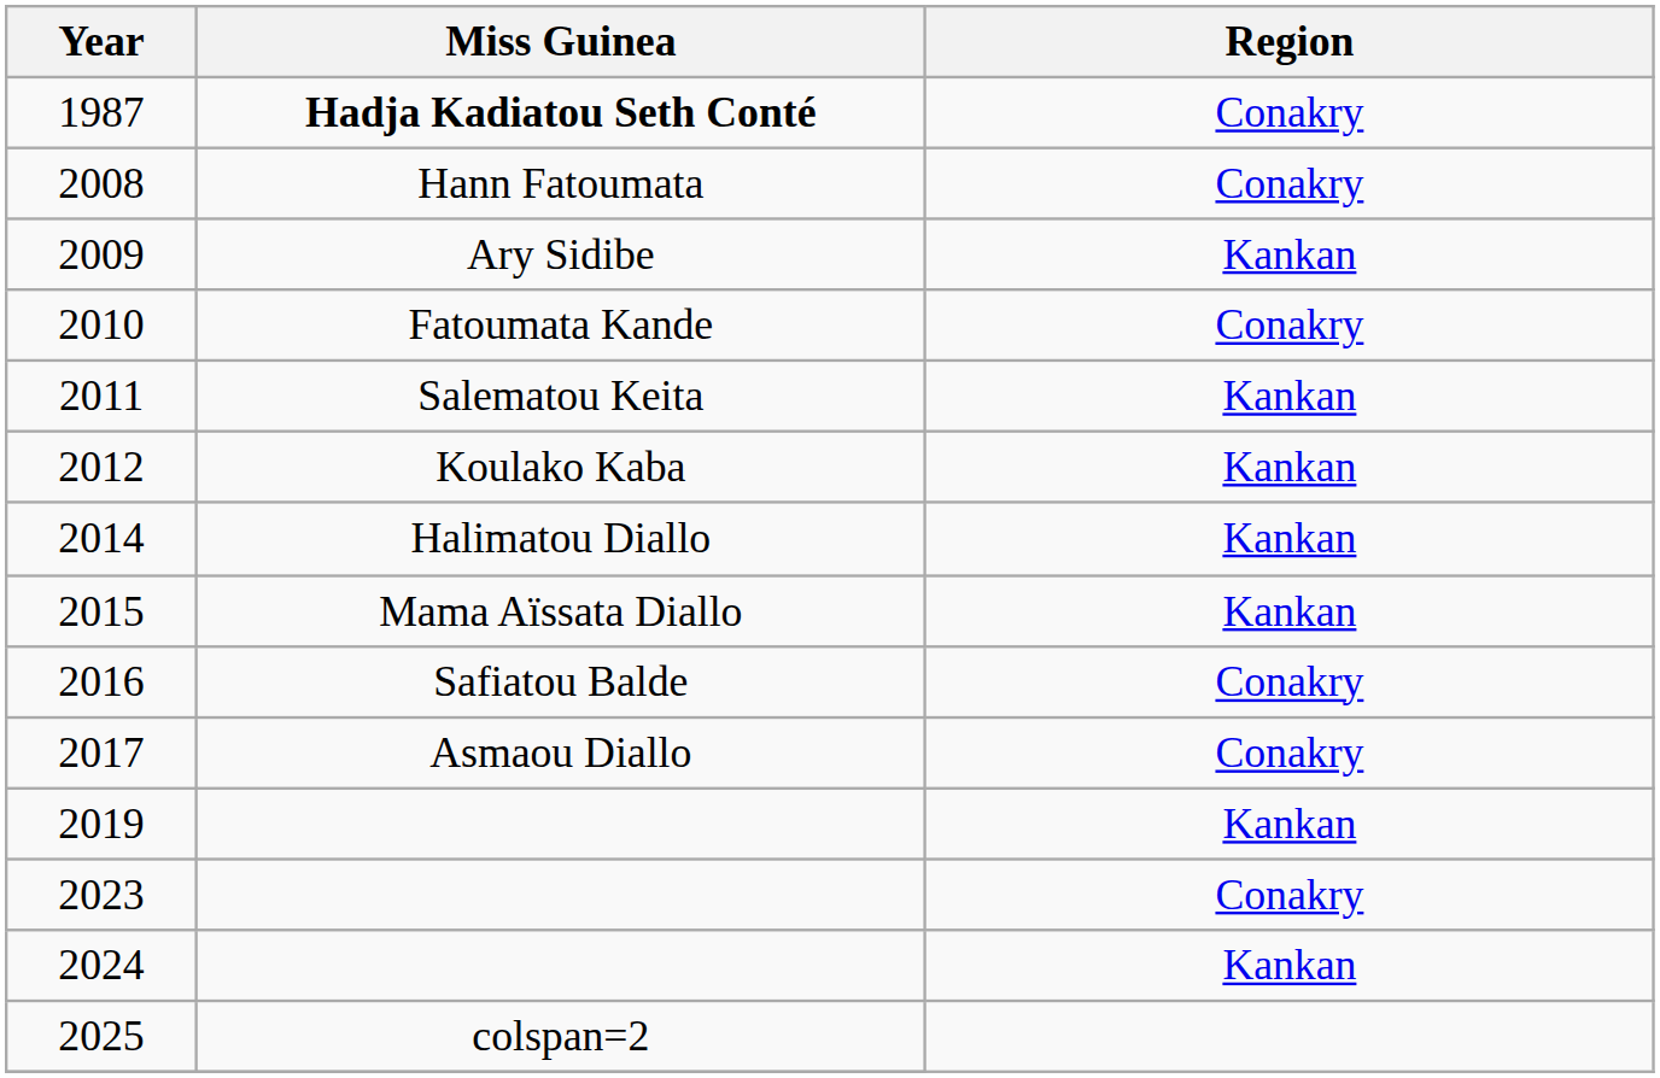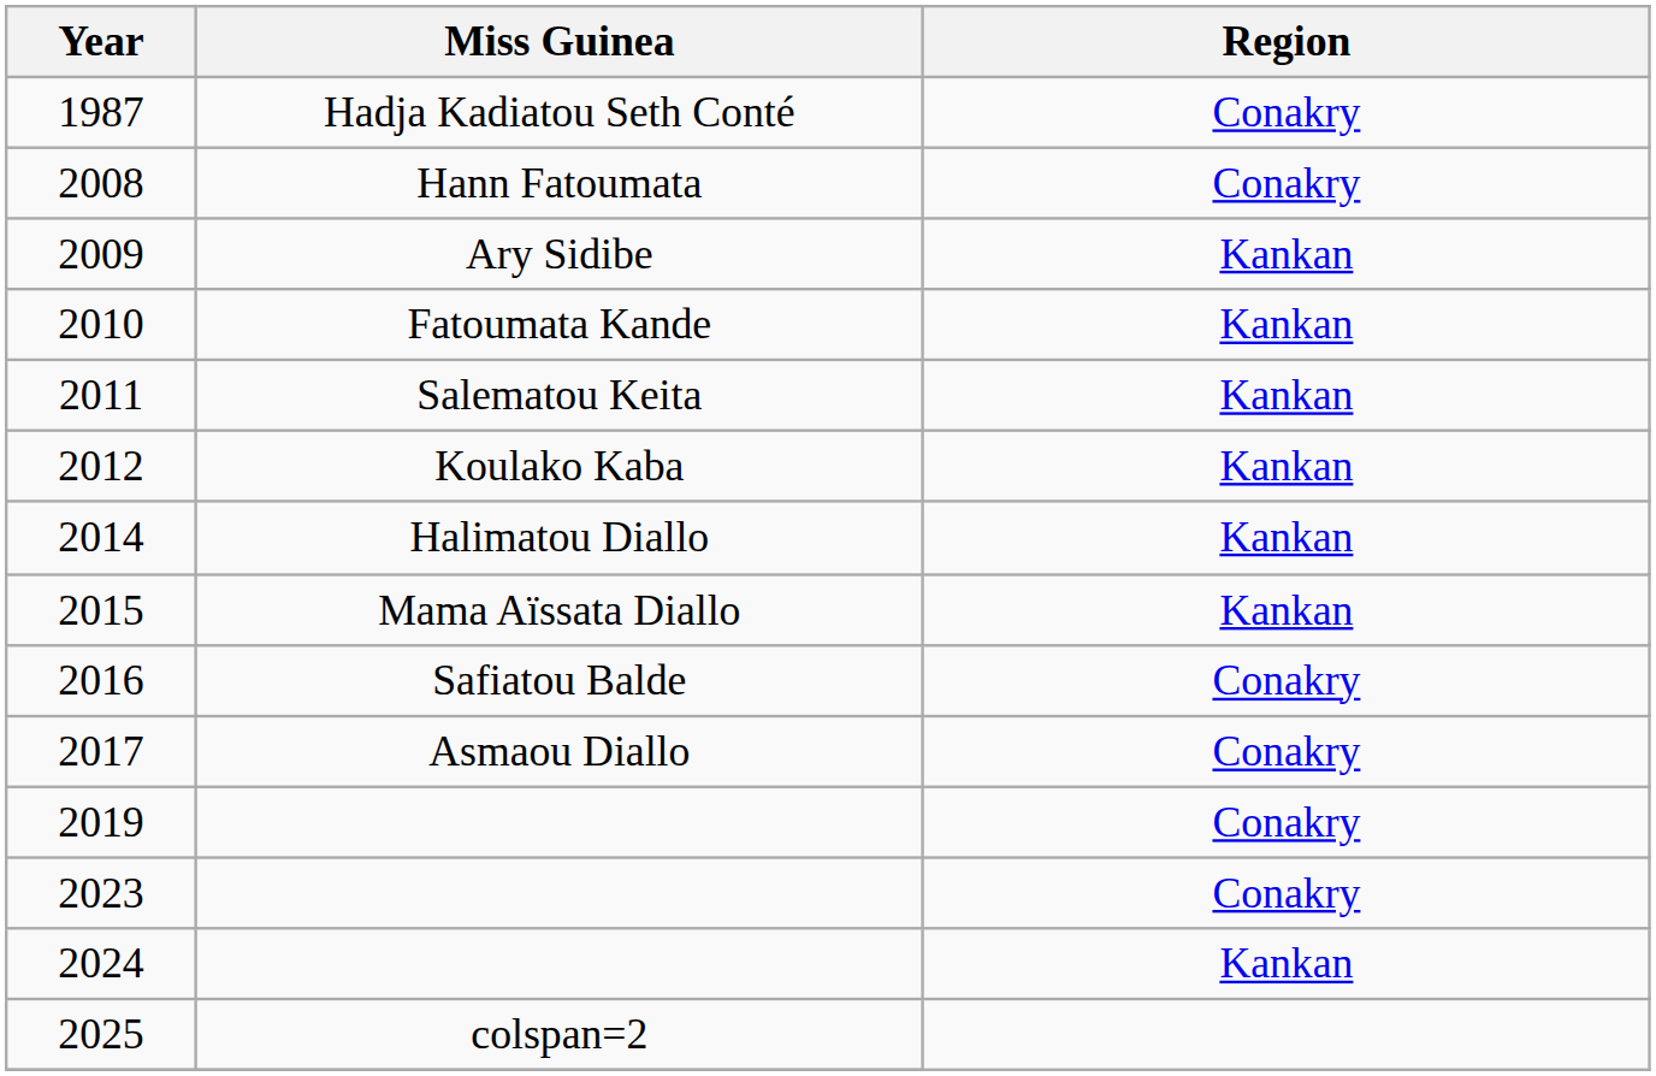1987 | Miss Guinea: bold -> normal
2010 | Region: Conakry -> Kankan
2019 | Region: Kankan -> Conakry
